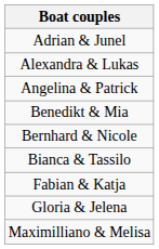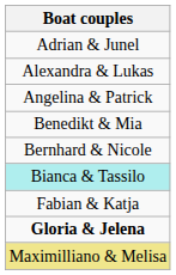row 7 | column 1: no background -> paleturquoise background
row 9 | column 1: normal -> bold
row 10 | column 1: no background -> khaki background
